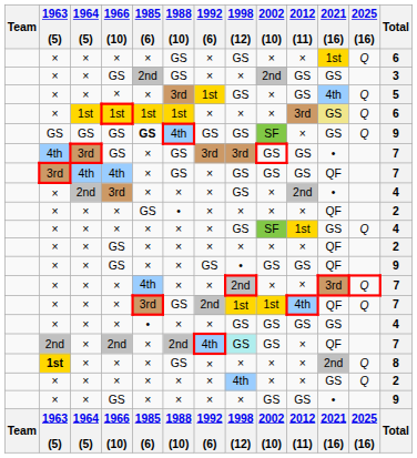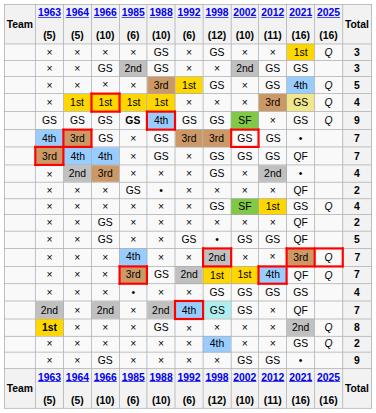row 2 | Total: 6 -> 3
row 5 | Total: 6 -> 4
row 13 | Total: 9 -> 5
